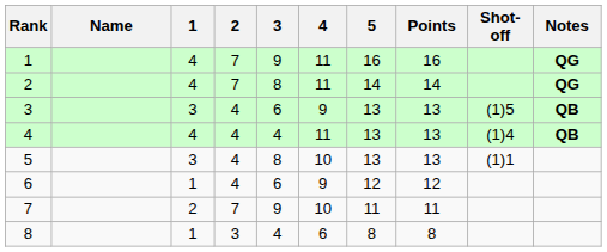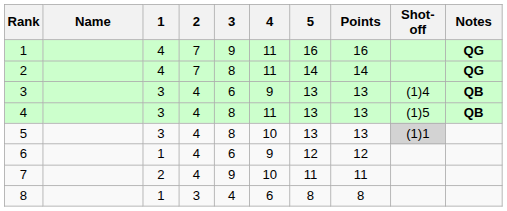row 4 | Shot-off: (1)5 -> (1)4
row 5 | 1: 4 -> 3
row 5 | 3: 4 -> 8
row 5 | Shot-off: (1)4 -> (1)5
row 6 | Shot-off: no background -> lightgrey background
row 8 | 2: 7 -> 4
